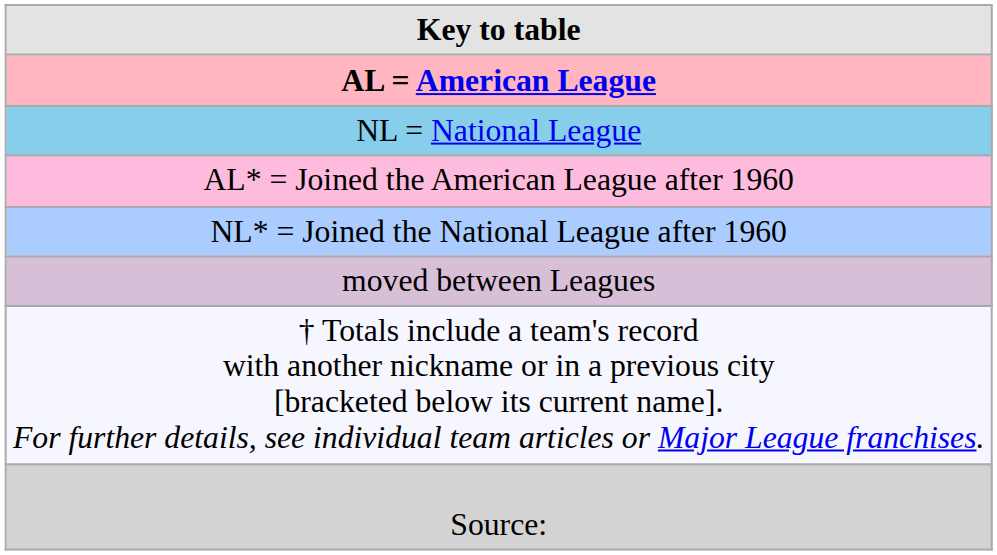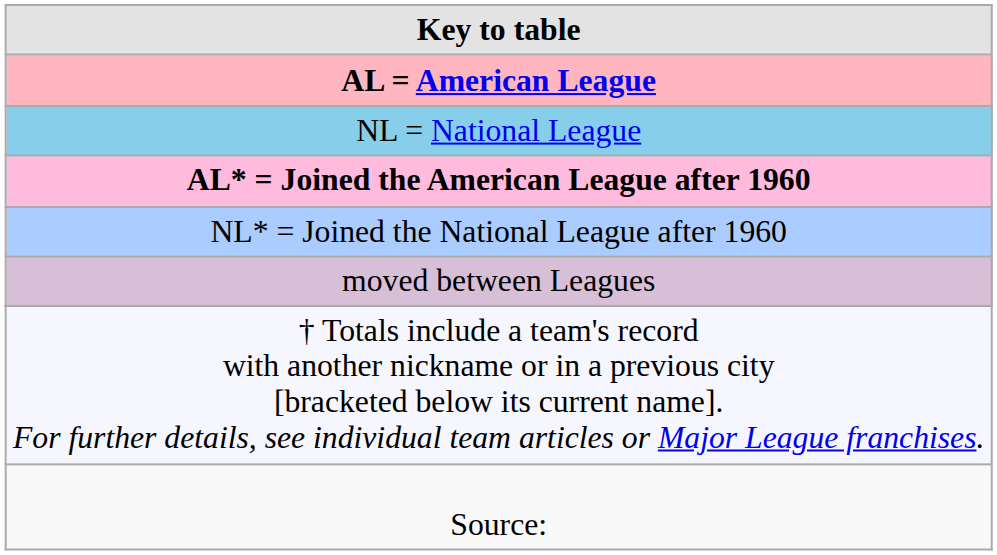row 4 | column 1: normal -> bold
row 8 | column 1: lightgrey background -> no background
